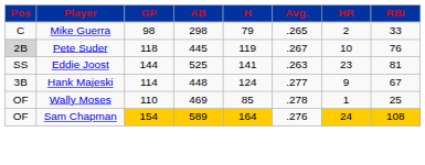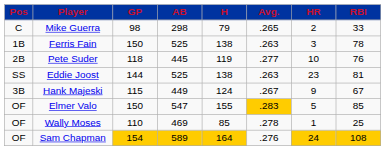+ row: 1B | Ferris Fain | 150 | 525 | 138 | .263 | 3 | 78
Pete Suder | Pos: lightgrey background -> no background
Pete Suder | Avg.: .267 -> .277
Eddie Joost | H: 141 -> 138
Hank Majeski | GP: 114 -> 115
Hank Majeski | AB: 448 -> 449
Hank Majeski | Avg.: .277 -> .267
+ row: OF | Elmer Valo | 150 | 547 | 155 | .283 | 5 | 85
